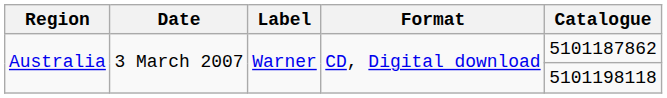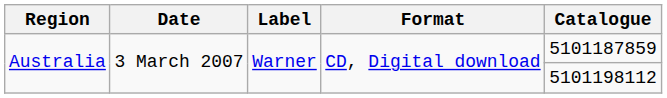row 2 | Catalogue: 5101187862 -> 5101187859
row 3 | Catalogue: 5101198118 -> 5101198112
